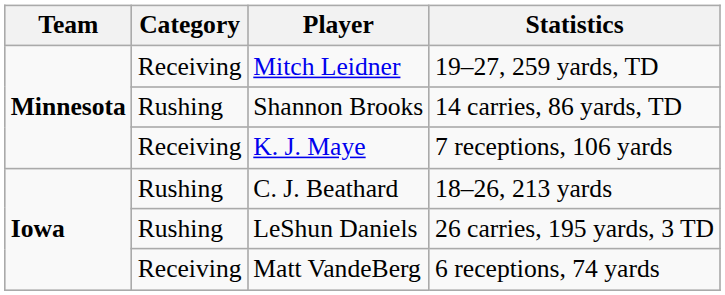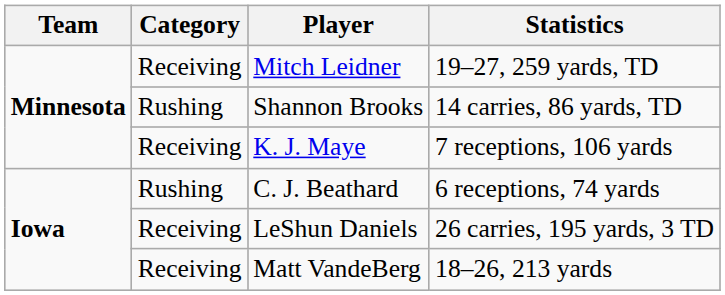C. J. Beathard | Statistics: 18–26, 213 yards -> 6 receptions, 74 yards
LeShun Daniels | Category: Rushing -> Receiving
Matt VandeBerg | Statistics: 6 receptions, 74 yards -> 18–26, 213 yards
